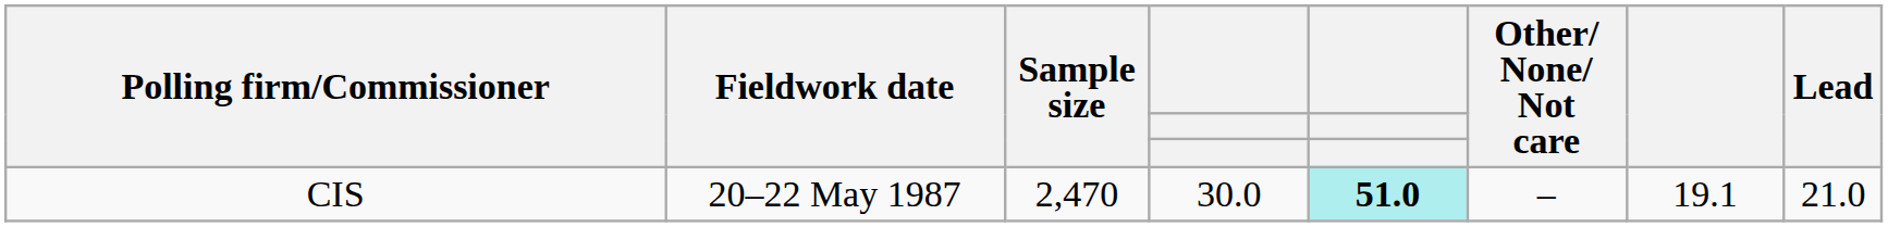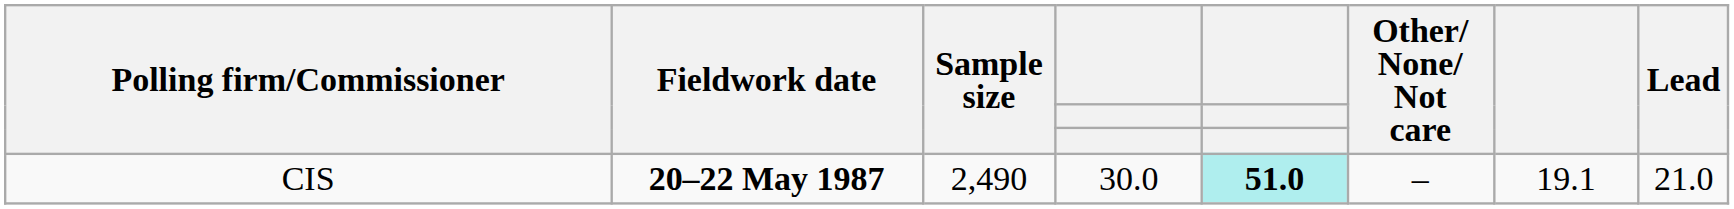CIS | Fieldwork date: normal -> bold
CIS | Sample size: 2,470 -> 2,490
